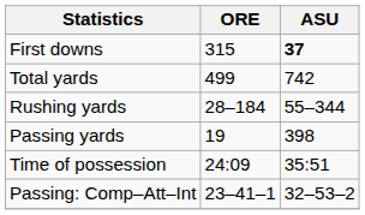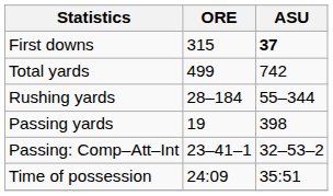rows swapped: Passing: Comp–Att–Int <-> Time of possession
